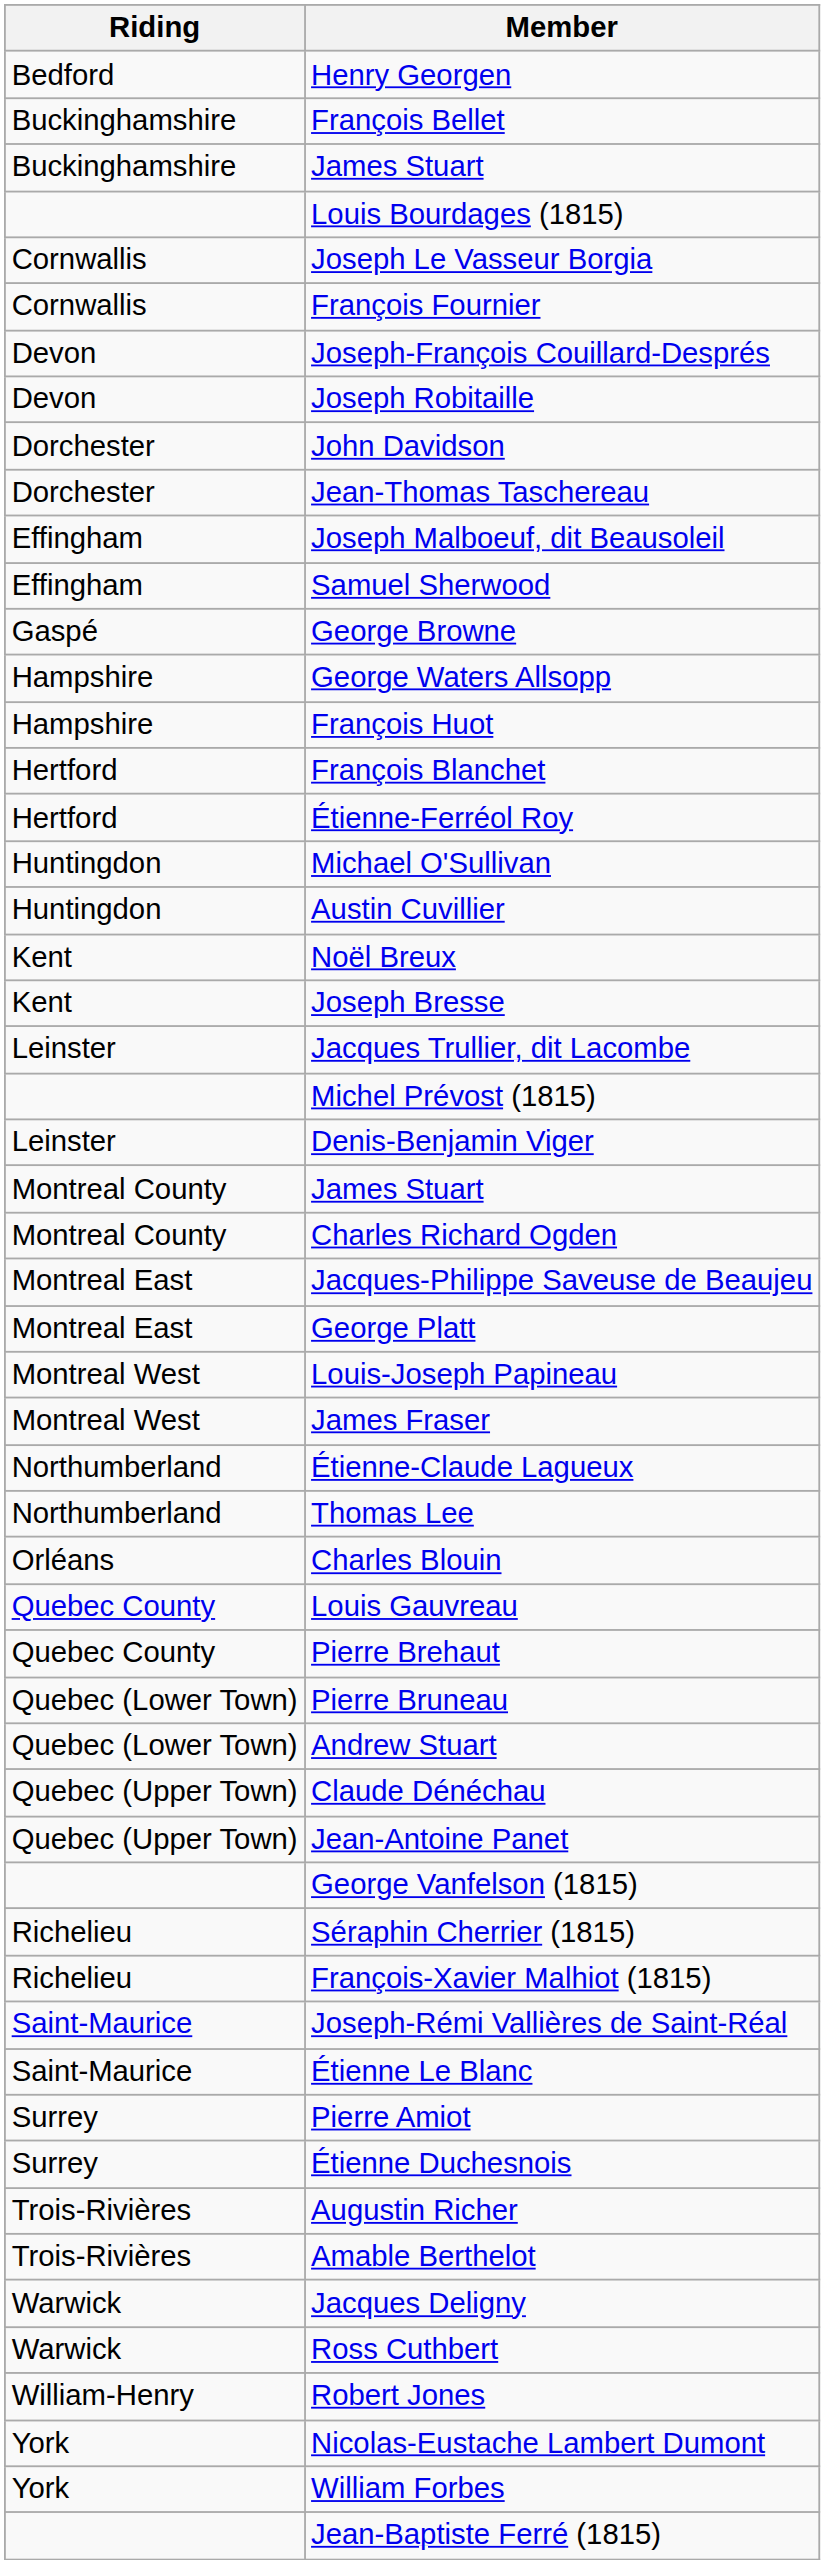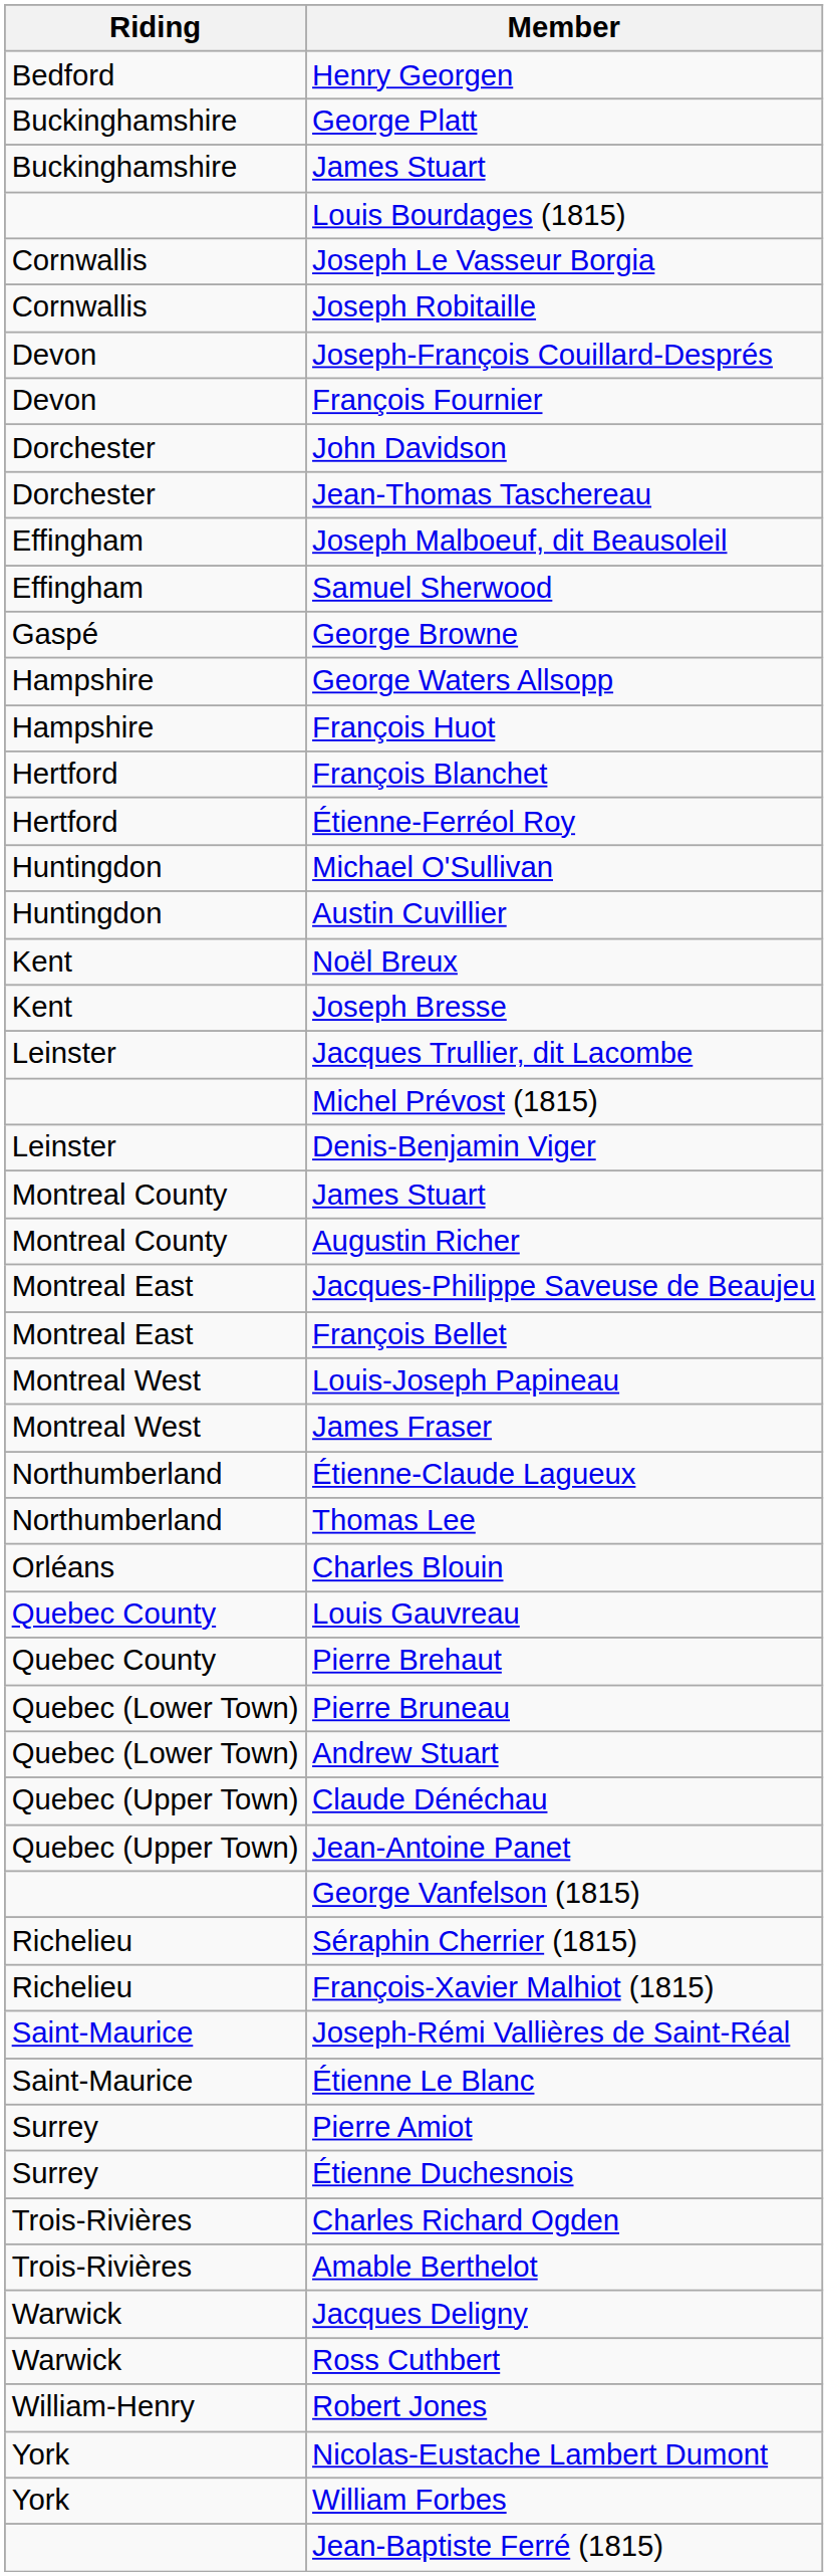row 3 | Member: François Bellet -> George Platt
row 7 | Member: François Fournier -> Joseph Robitaille
row 9 | Member: Joseph Robitaille -> François Fournier
row 27 | Member: Charles Richard Ogden -> Augustin Richer
row 29 | Member: George Platt -> François Bellet
row 48 | Member: Augustin Richer -> Charles Richard Ogden
